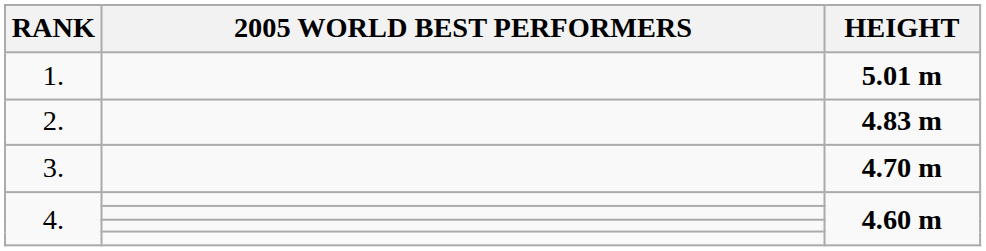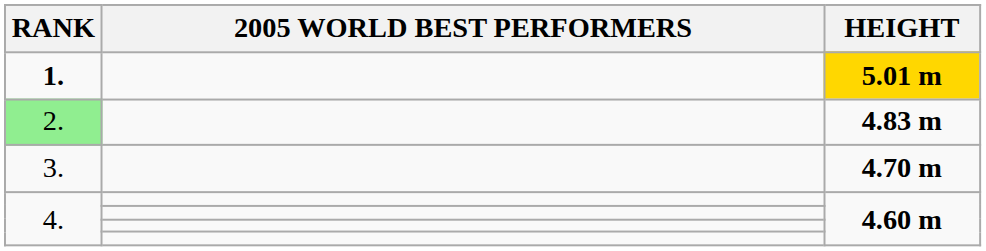1. | RANK: normal -> bold
1. | HEIGHT: no background -> gold background
2. | RANK: no background -> lightgreen background
